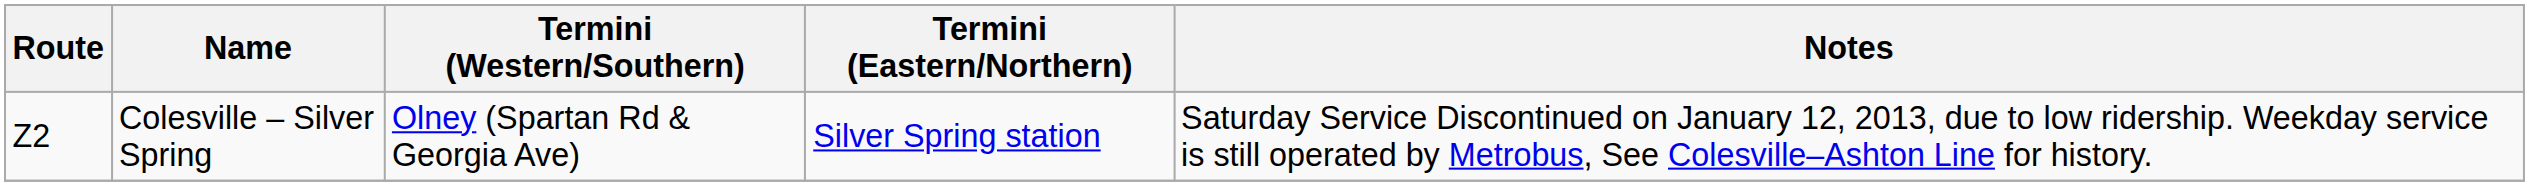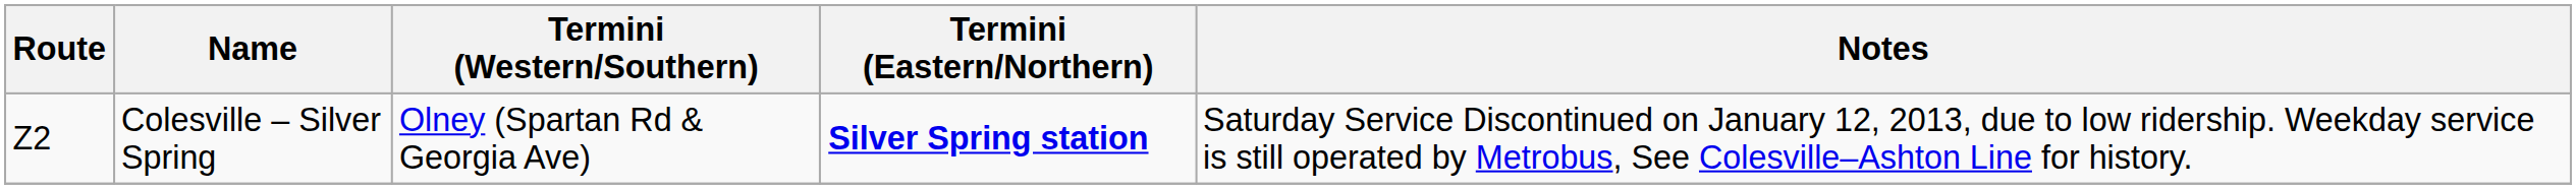Colesville – Silver Spring | Termini (Eastern/Northern): normal -> bold
